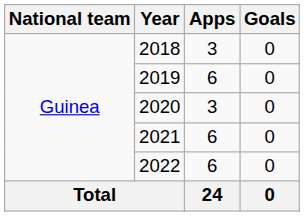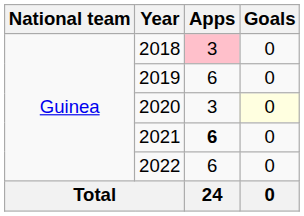2018 | Apps: no background -> pink background
2020 | Goals: no background -> lightyellow background
2021 | Apps: normal -> bold
